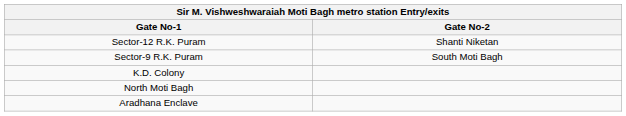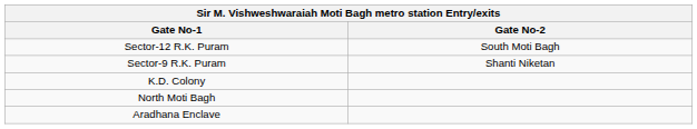Sector-12 R.K. Puram | Gate No-2: Shanti Niketan -> South Moti Bagh
Sector-9 R.K. Puram | Gate No-2: South Moti Bagh -> Shanti Niketan
